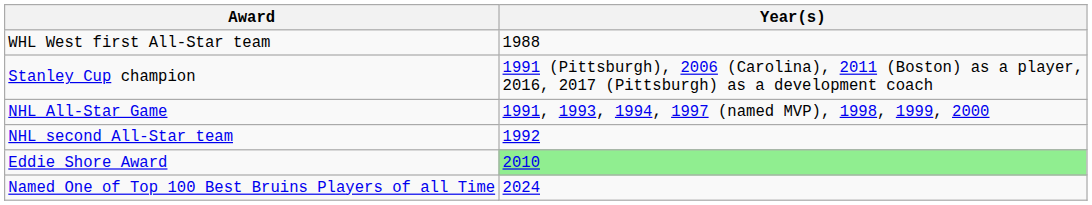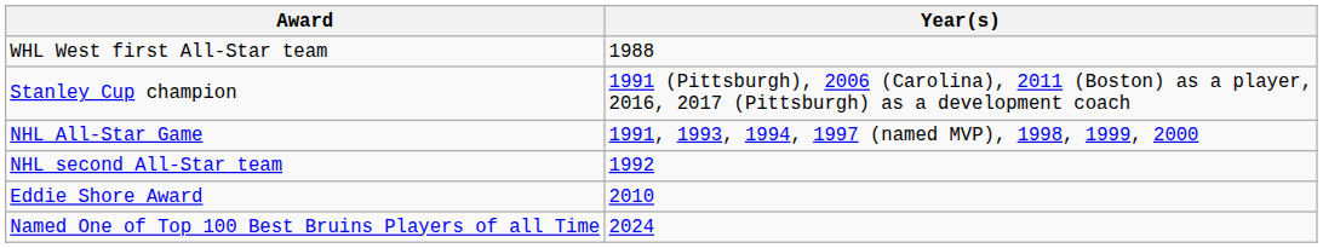Eddie Shore Award | Year(s): lightgreen background -> no background
